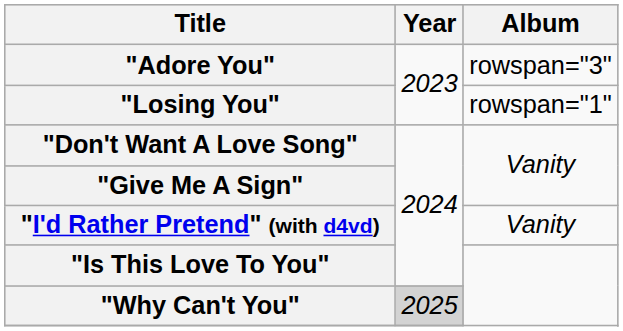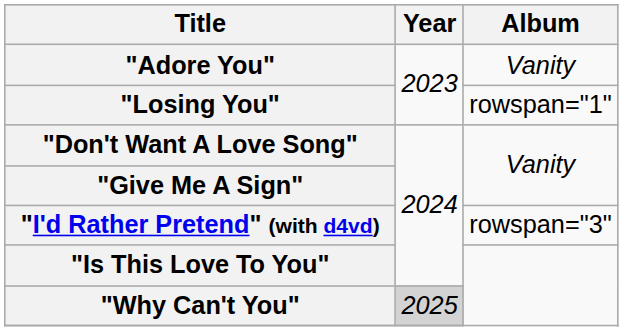"Adore You" | Album: rowspan="3" -> Vanity
"I'd Rather Pretend" (with d4vd) | Album: Vanity -> rowspan="3"
